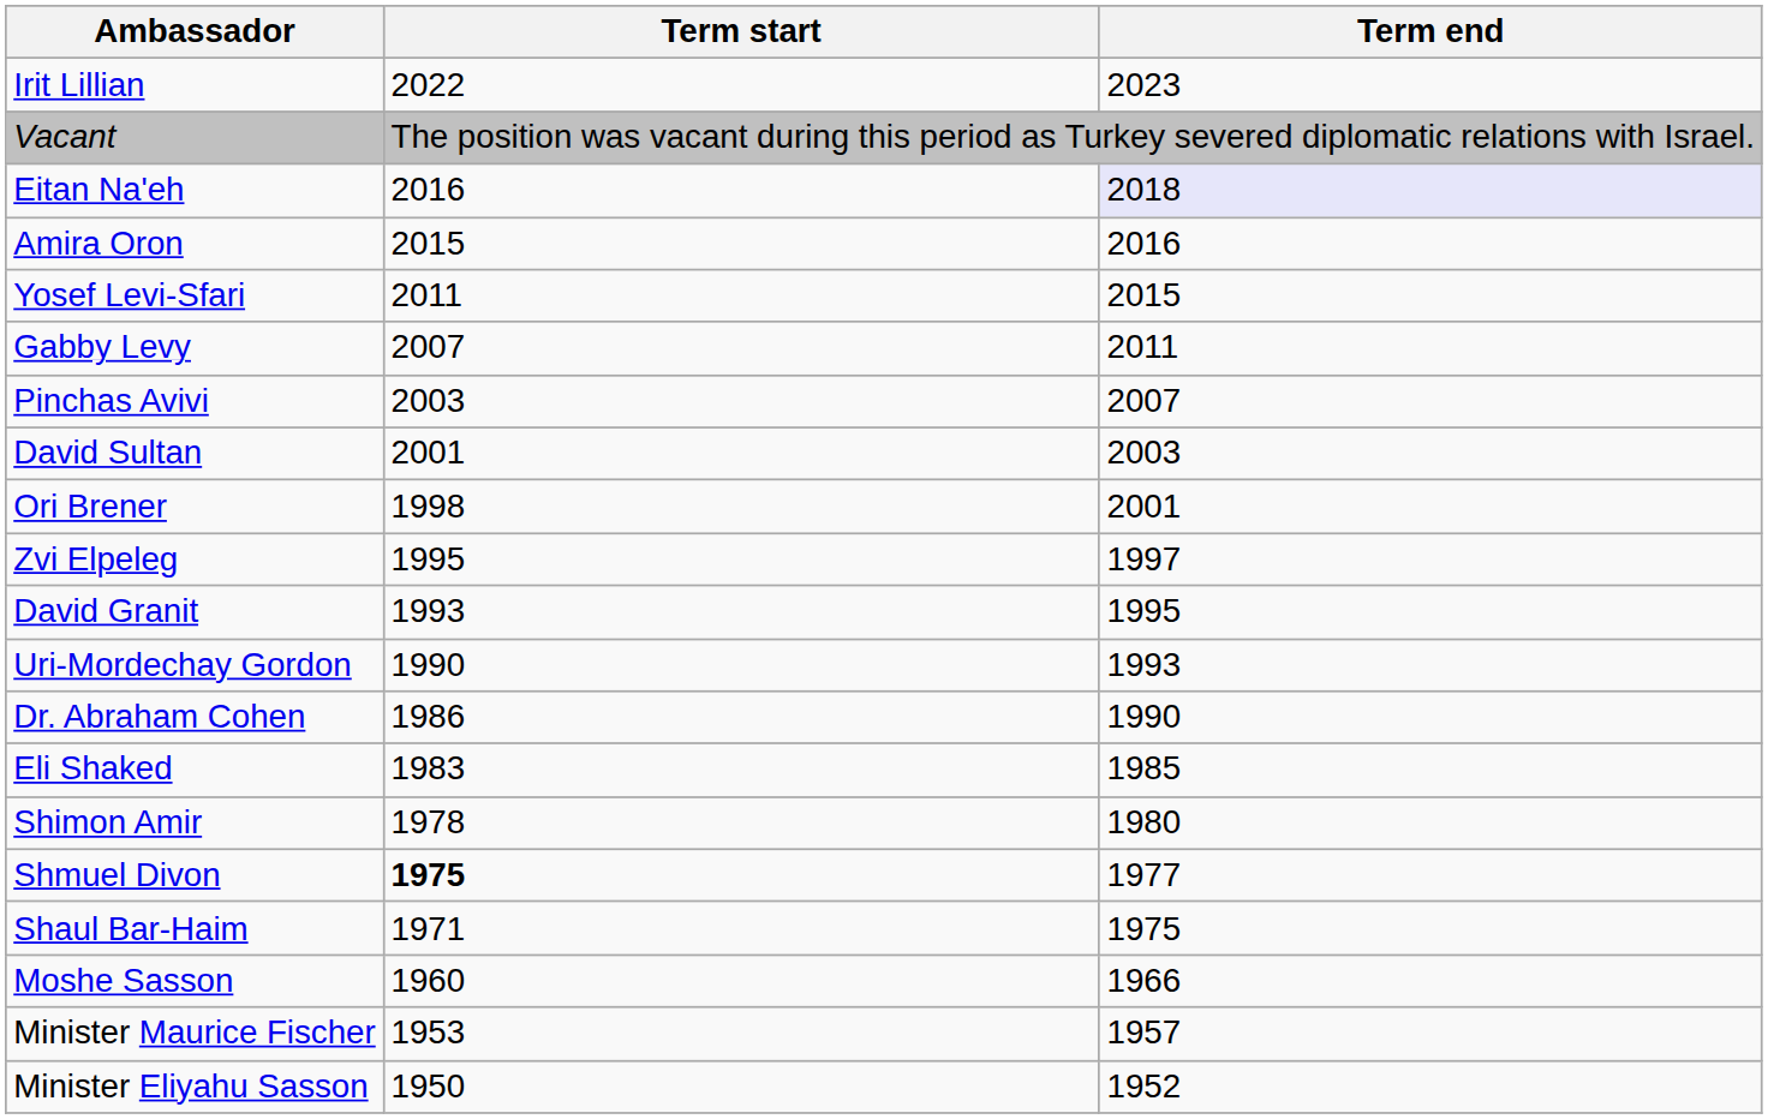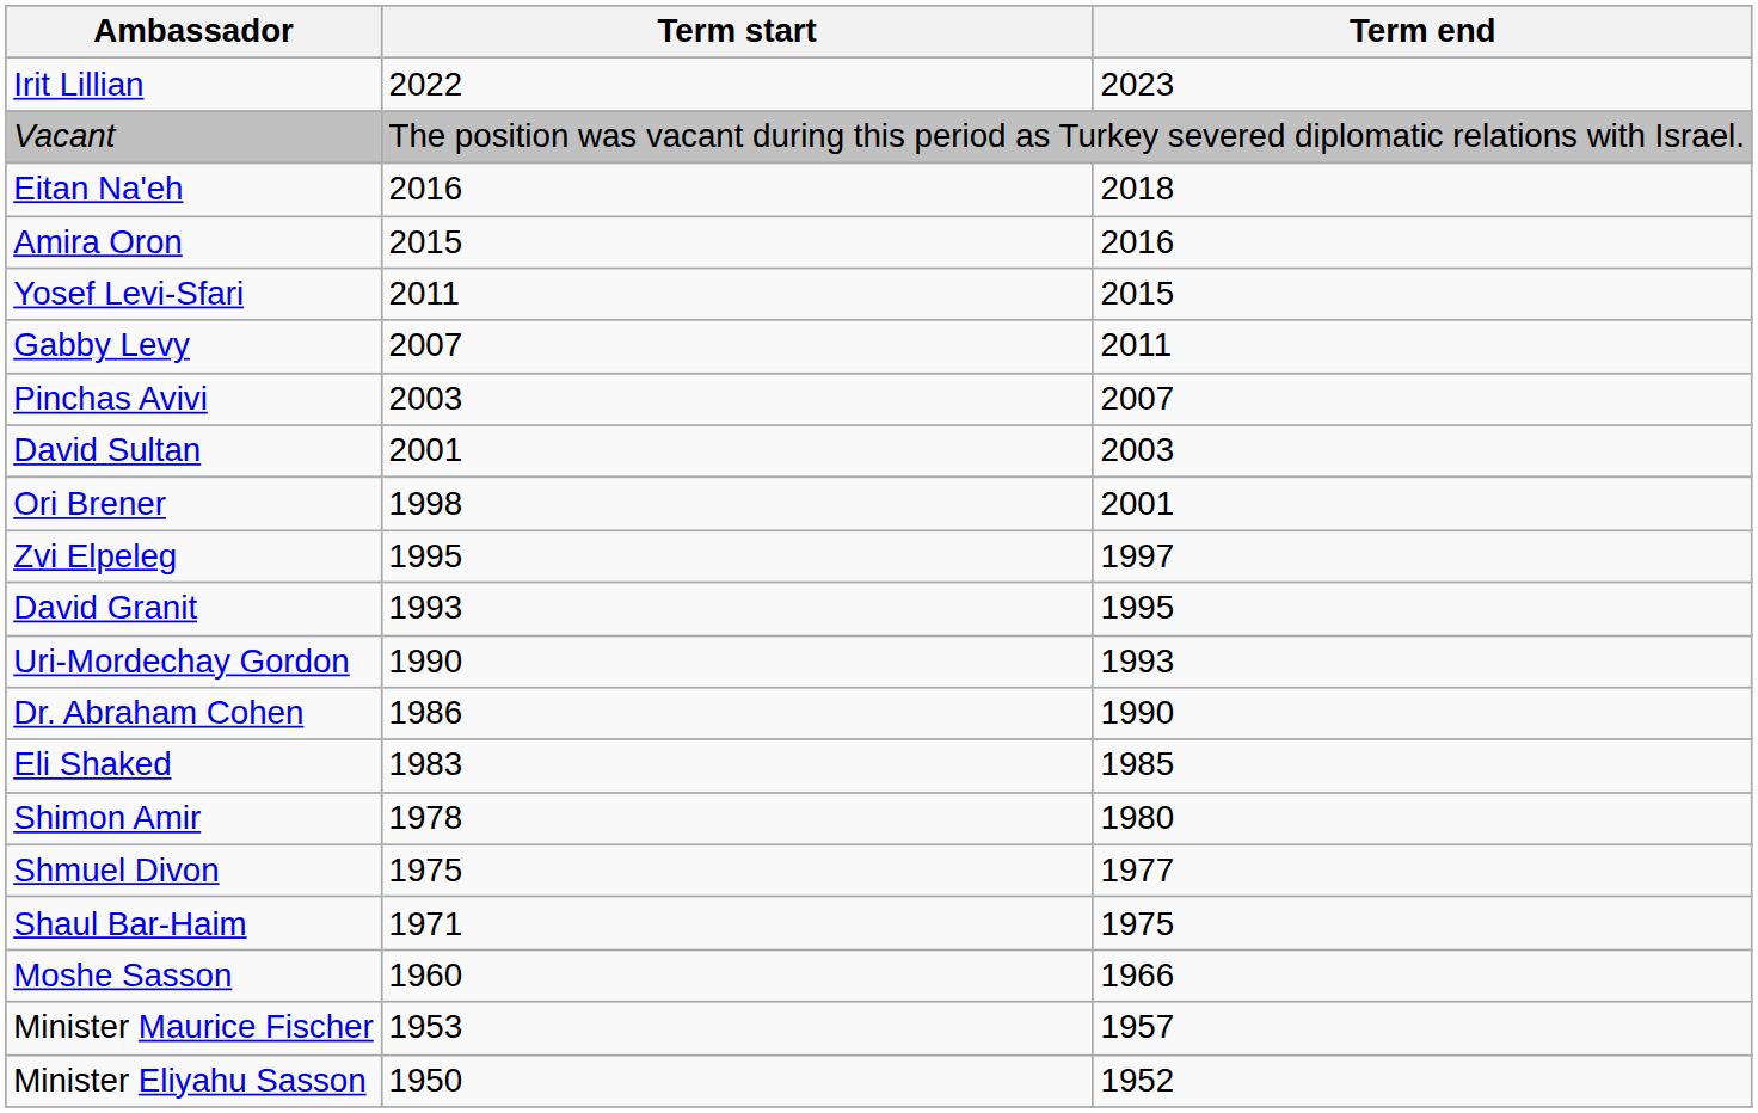Eitan Na'eh | Term end: lavender background -> no background
Shmuel Divon | Term start: bold -> normal
